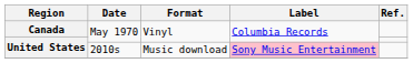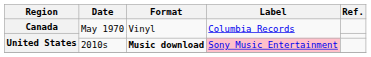United States / 2010s | Format: normal -> bold
